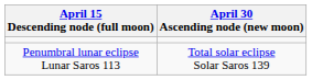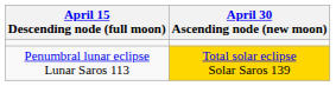row 3 | April 30 Ascending node (new moon): no background -> gold background
